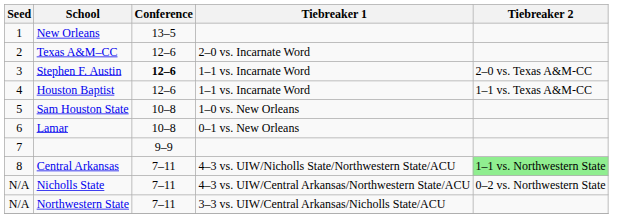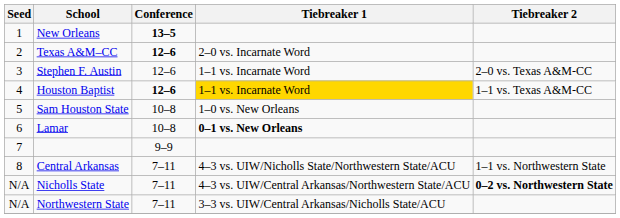New Orleans | Conference: normal -> bold
Texas A&M–CC | Conference: normal -> bold
Stephen F. Austin | Conference: bold -> normal
Houston Baptist | Conference: normal -> bold
Houston Baptist | Tiebreaker 1: no background -> gold background
Lamar | Tiebreaker 1: normal -> bold
Central Arkansas | Tiebreaker 2: lightgreen background -> no background
Nicholls State | Tiebreaker 2: normal -> bold
